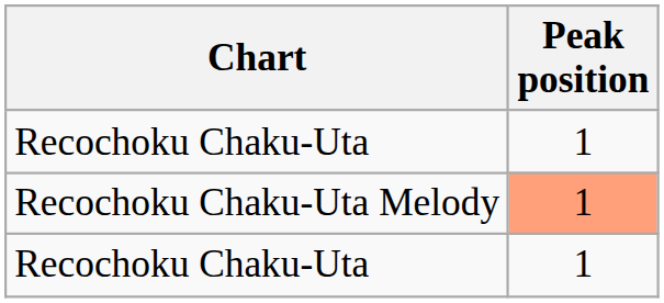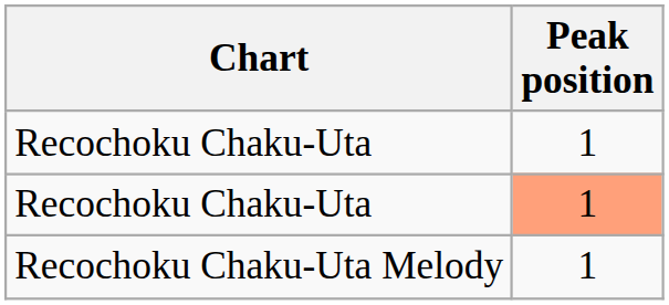row 3 | Chart: Recochoku Chaku-Uta Melody -> Recochoku Chaku-Uta
row 4 | Chart: Recochoku Chaku-Uta -> Recochoku Chaku-Uta Melody
